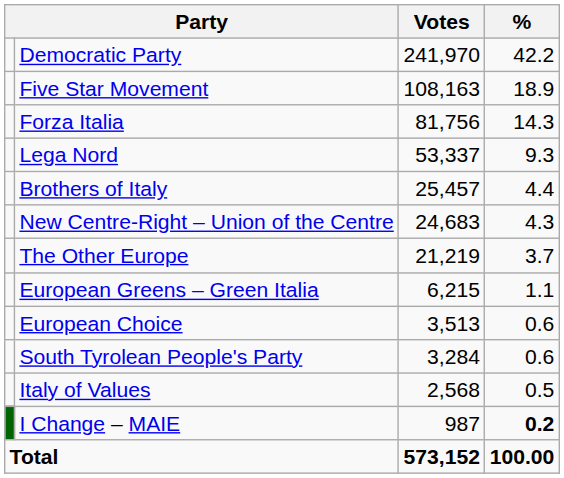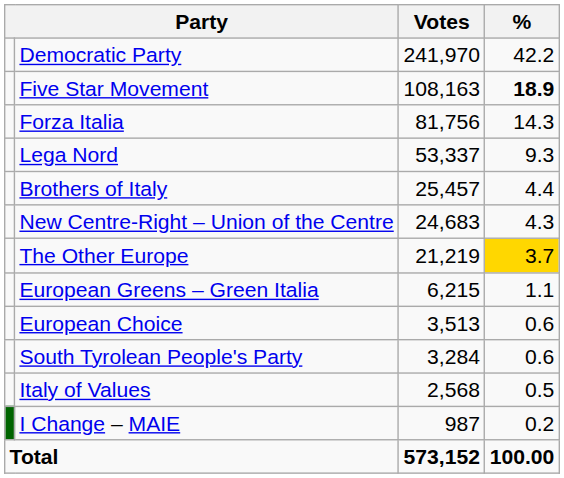Five Star Movement | %: normal -> bold
The Other Europe | %: no background -> gold background
I Change – MAIE | %: bold -> normal
